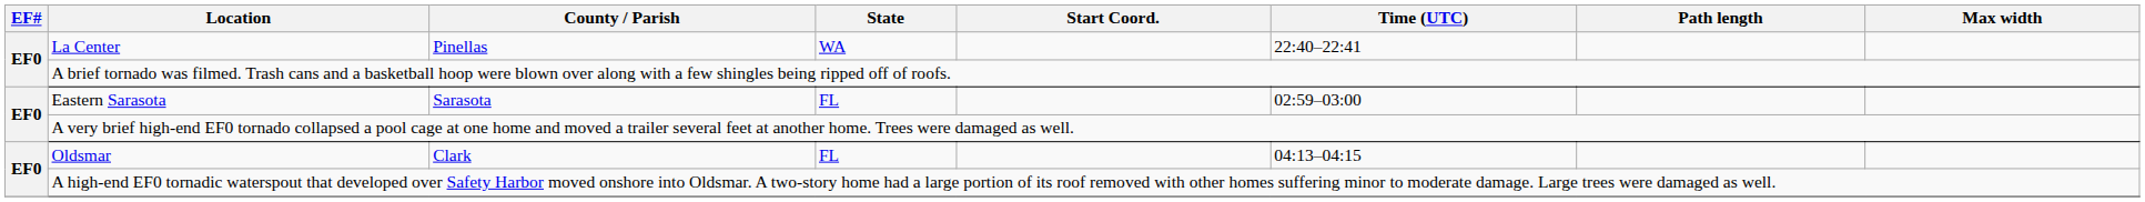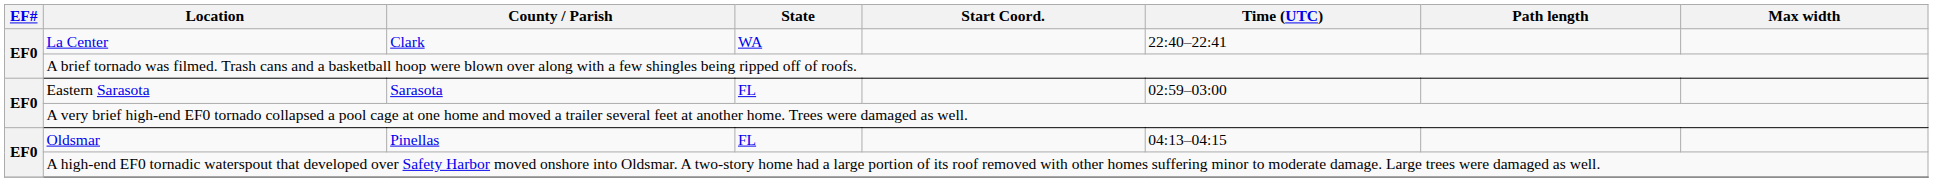La Center | County / Parish: Pinellas -> Clark
Oldsmar | County / Parish: Clark -> Pinellas
